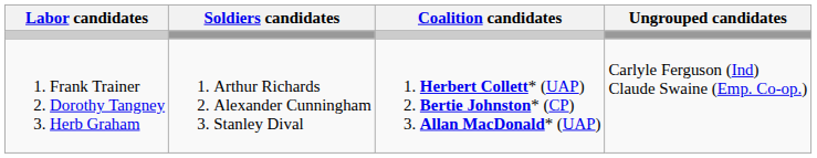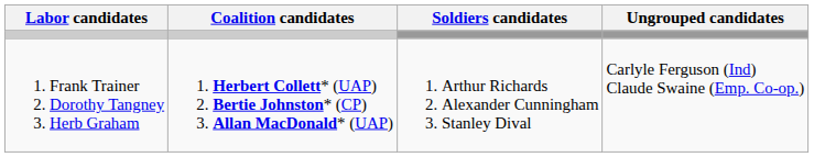columns swapped: Coalition candidates <-> Soldiers candidates
